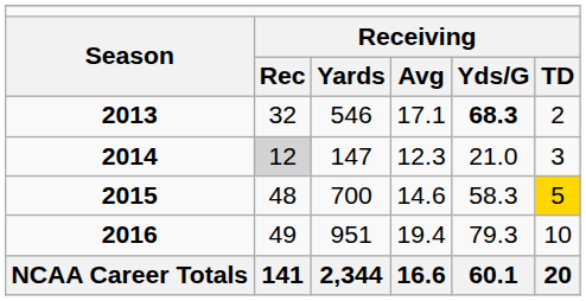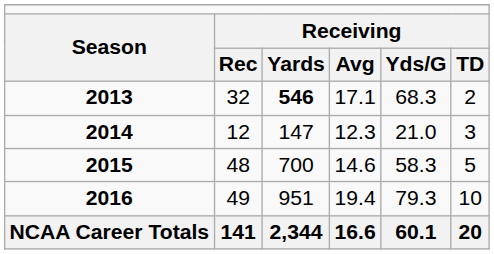2013 | column 3: normal -> bold
2013 | column 5: bold -> normal
2014 | column 2: lightgrey background -> no background
2015 | column 6: gold background -> no background
